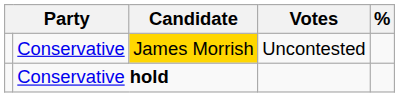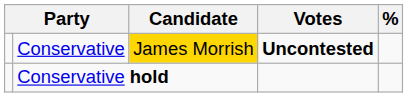Conservative | Votes: normal -> bold
